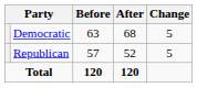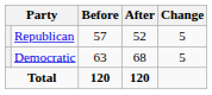rows swapped: Democratic <-> Republican
